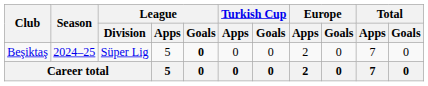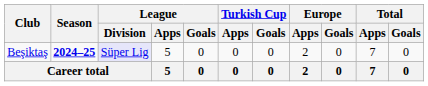Beşiktaş | Season: normal -> bold
Beşiktaş | League / Division: no background -> lavender background
Beşiktaş | League / Goals: bold -> normal
